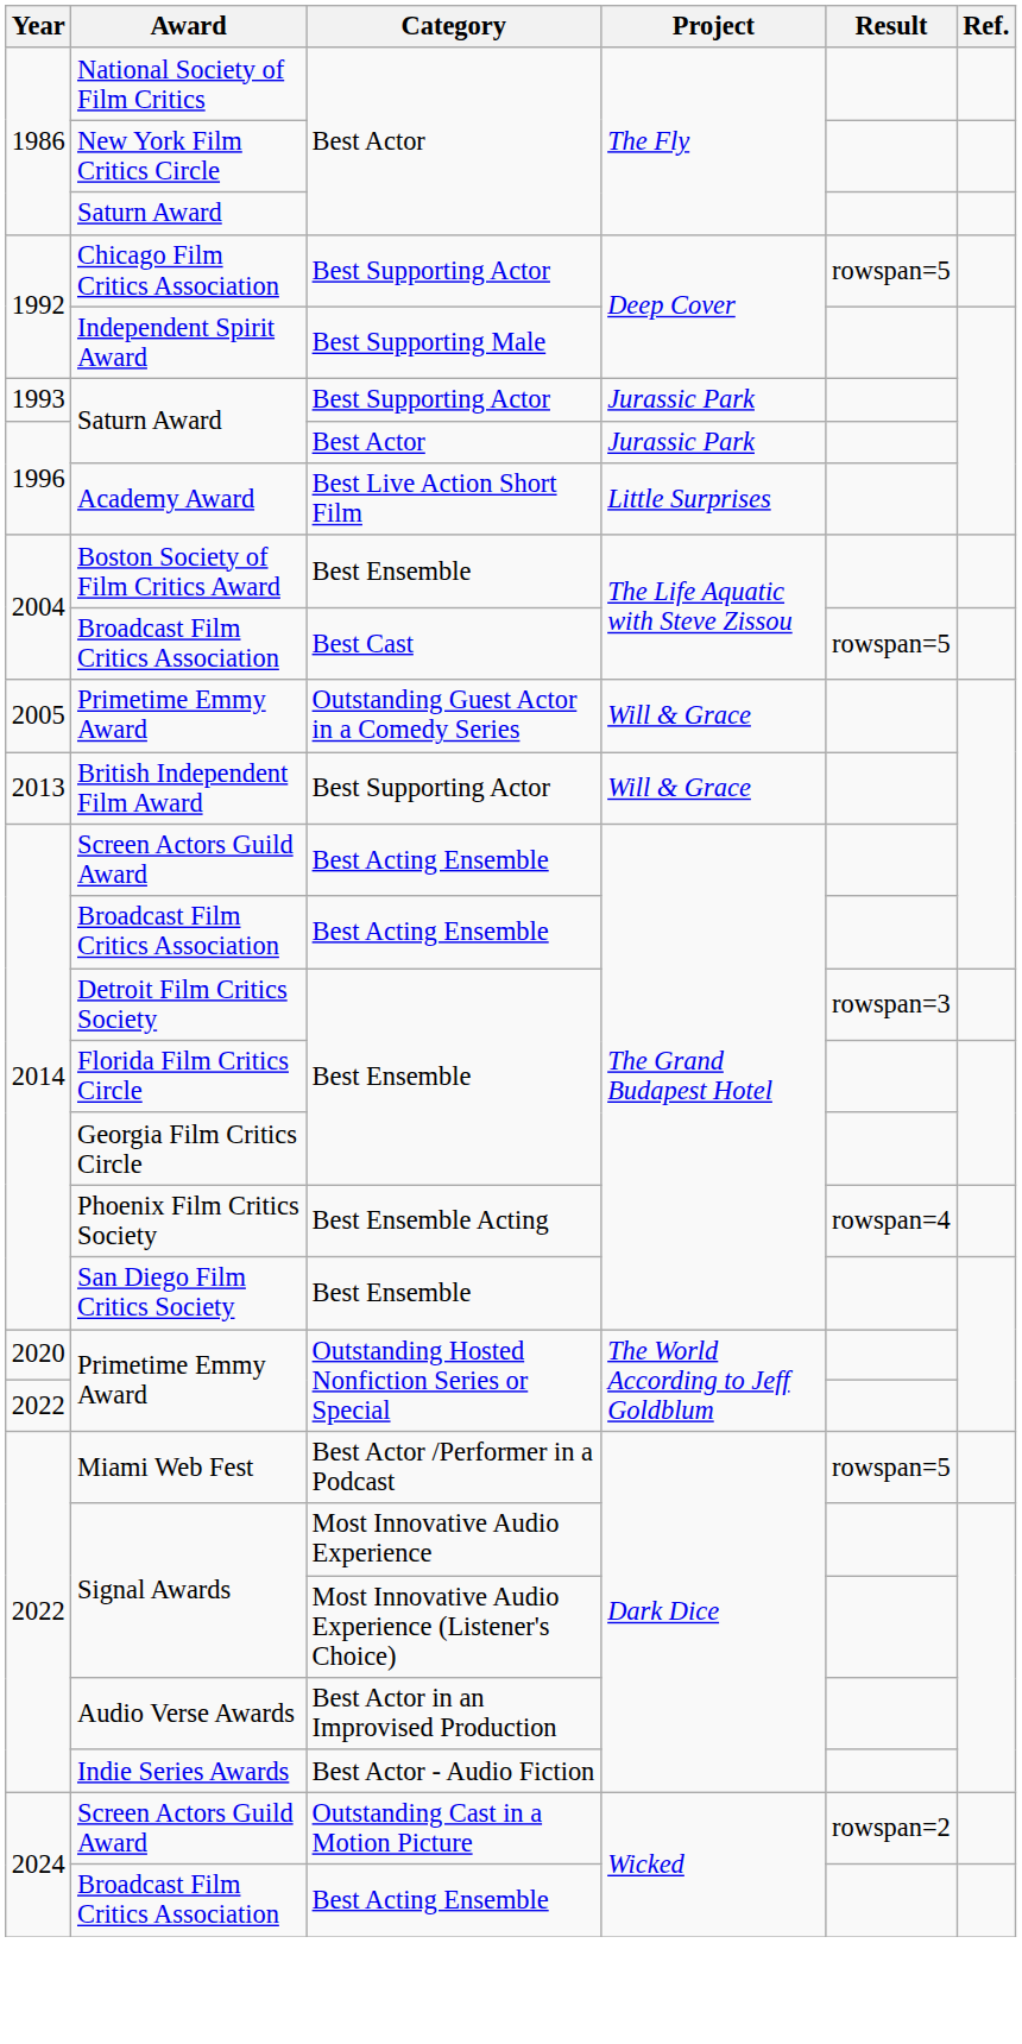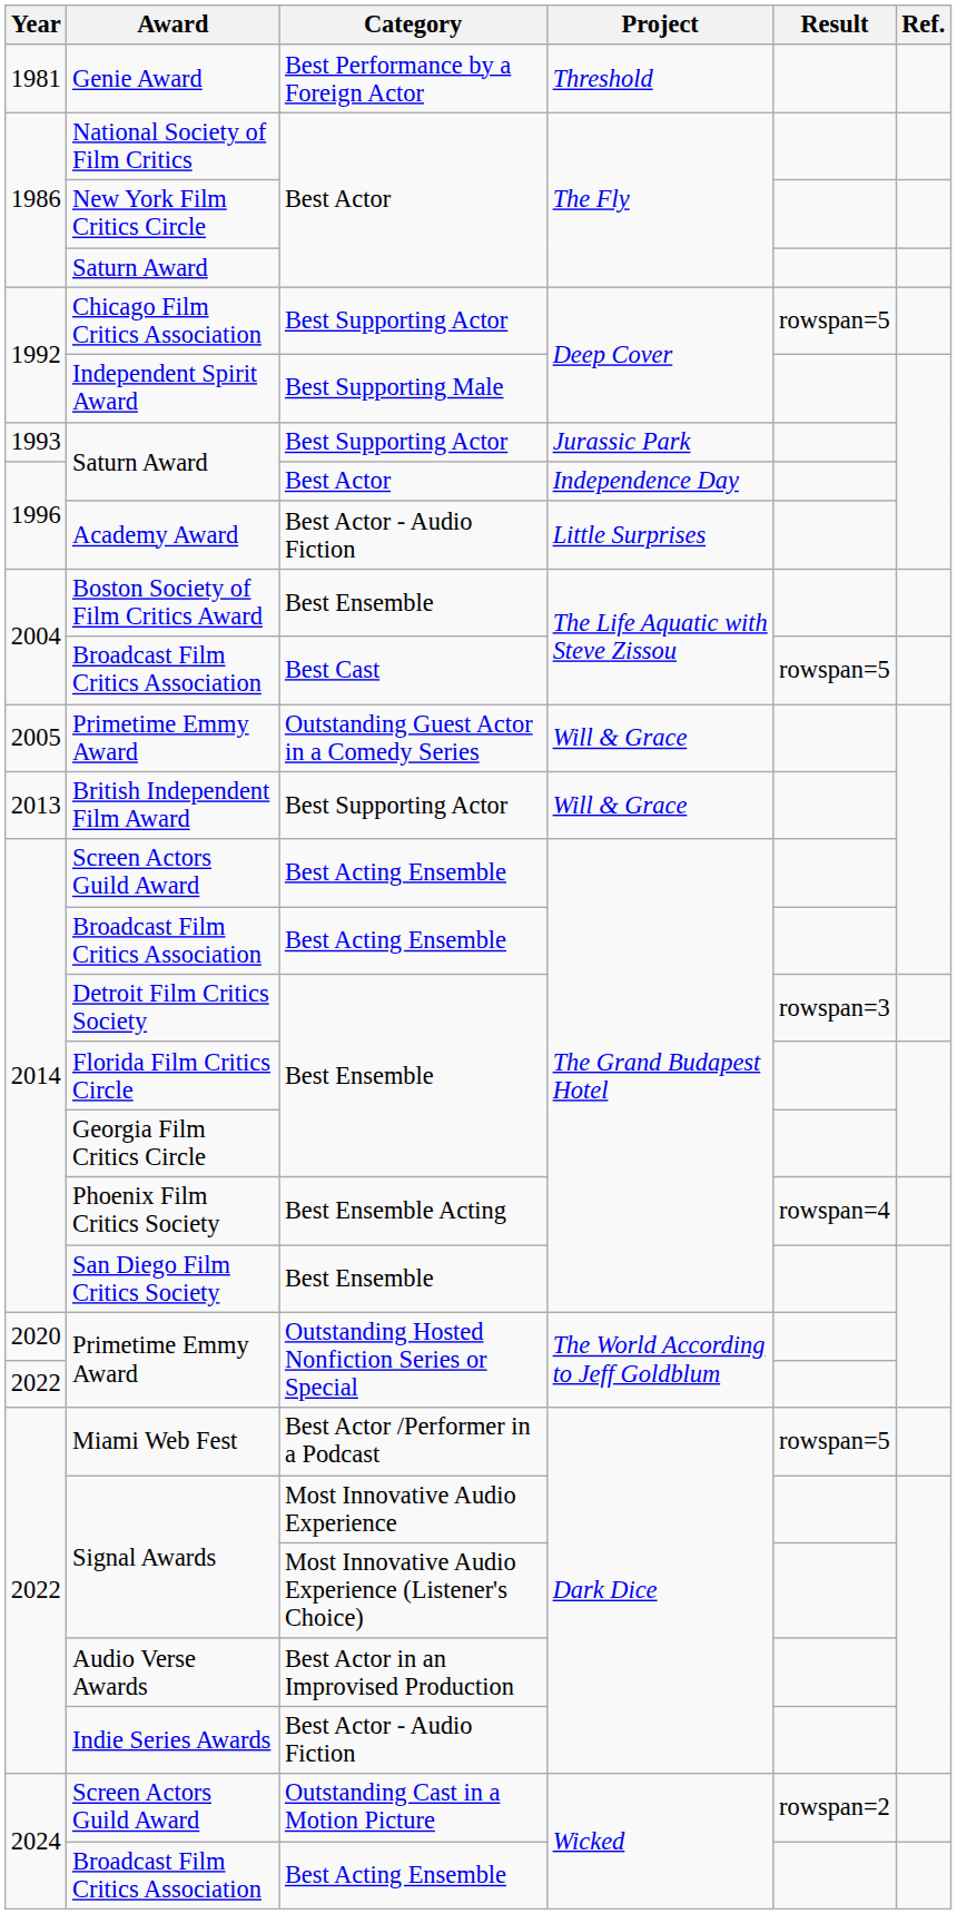+ row: 1981 | Genie Award | Best Performance by a Foreign Actor | Threshold
1996 / Saturn Award | Project: Jurassic Park -> Independence Day
Academy Award | Category: Best Live Action Short Film -> Best Actor - Audio Fiction
